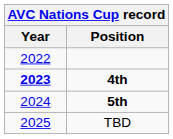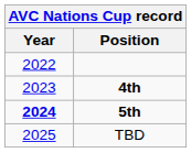4th | Year: bold -> normal
5th | Year: normal -> bold
